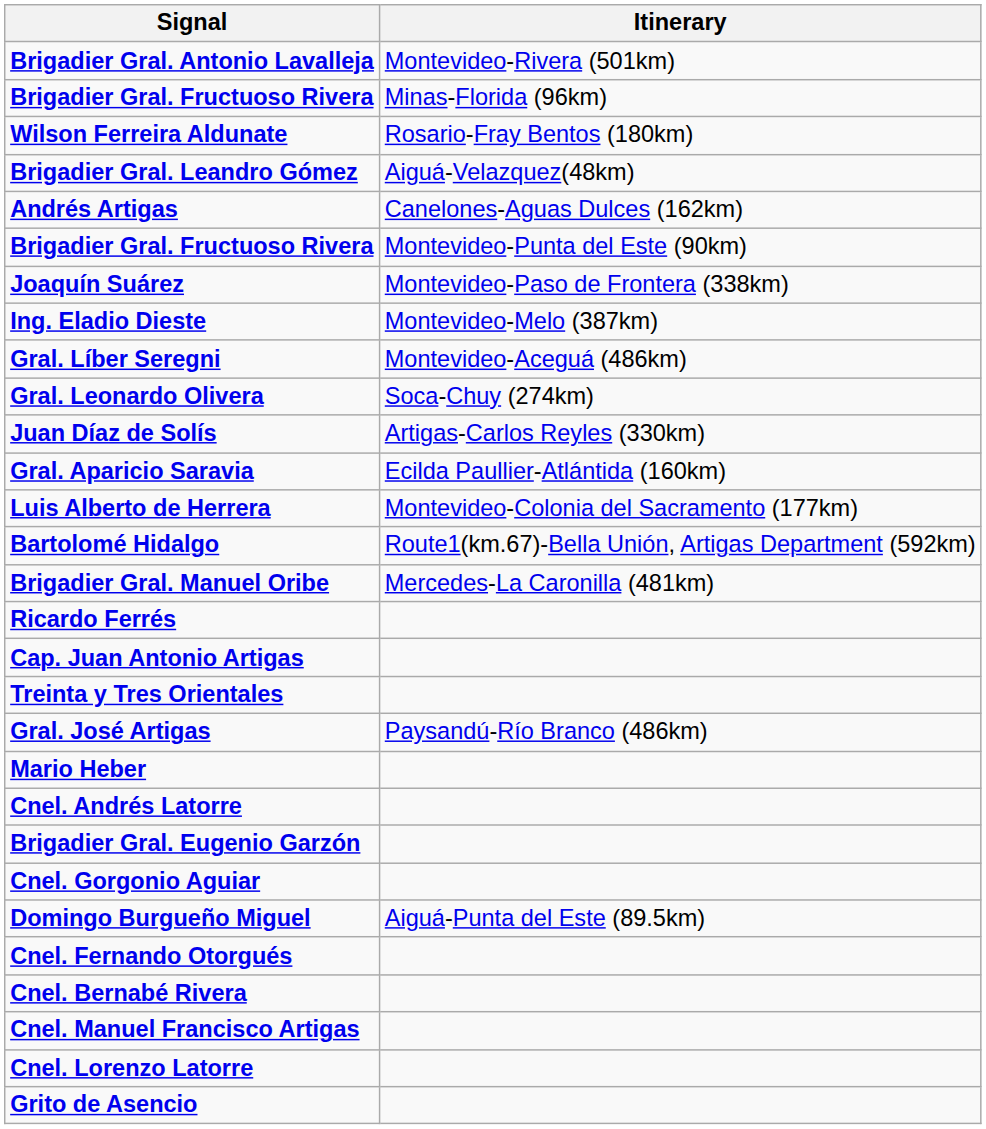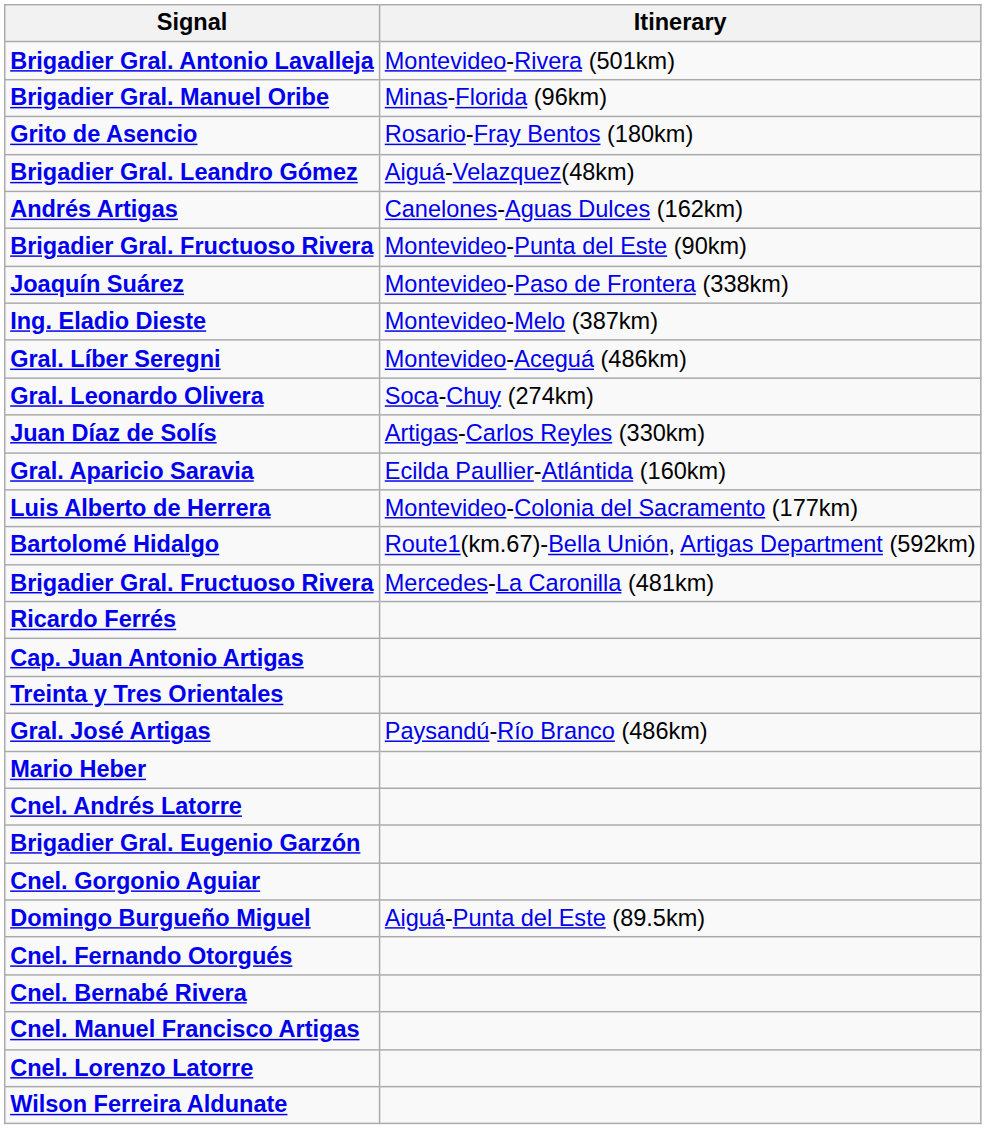row 3 | Signal: Brigadier Gral. Fructuoso Rivera -> Brigadier Gral. Manuel Oribe
row 4 | Signal: Wilson Ferreira Aldunate -> Grito de Asencio
row 16 | Signal: Brigadier Gral. Manuel Oribe -> Brigadier Gral. Fructuoso Rivera
row 30 | Signal: Grito de Asencio -> Wilson Ferreira Aldunate
